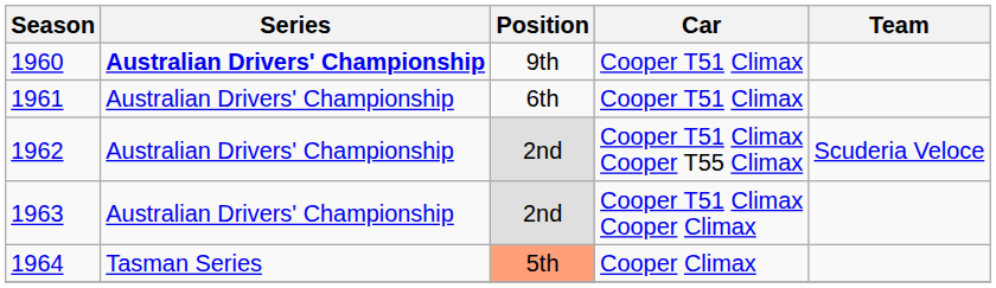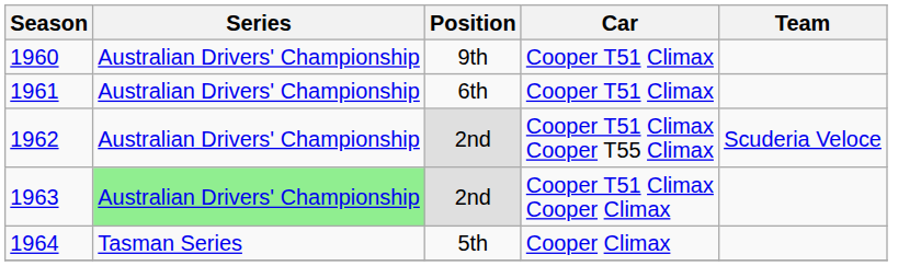1960 | Series: bold -> normal
1963 | Series: no background -> lightgreen background
1964 | Position: lightsalmon background -> no background
